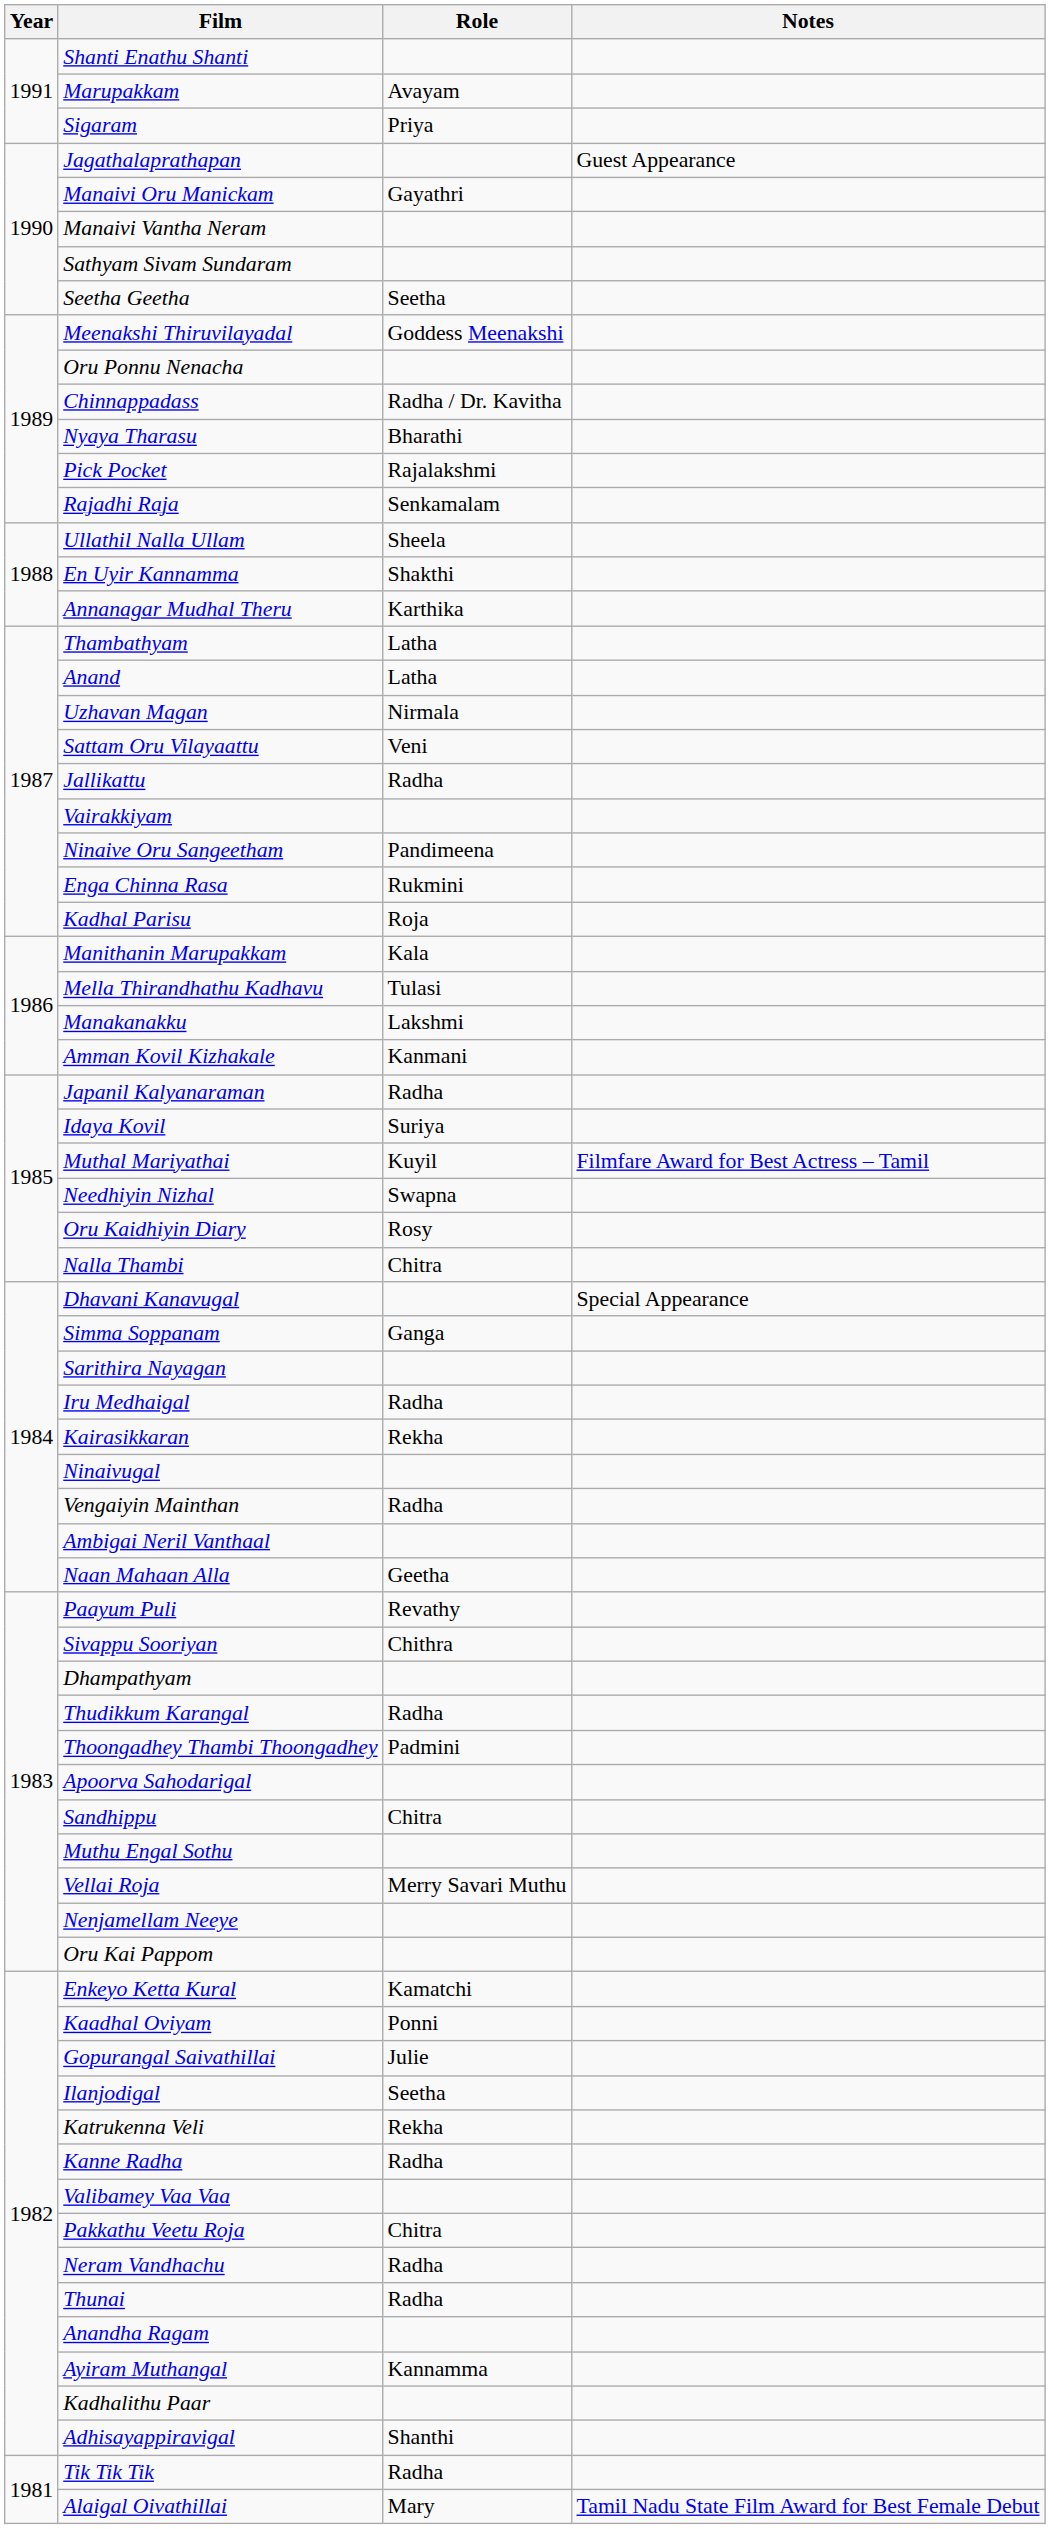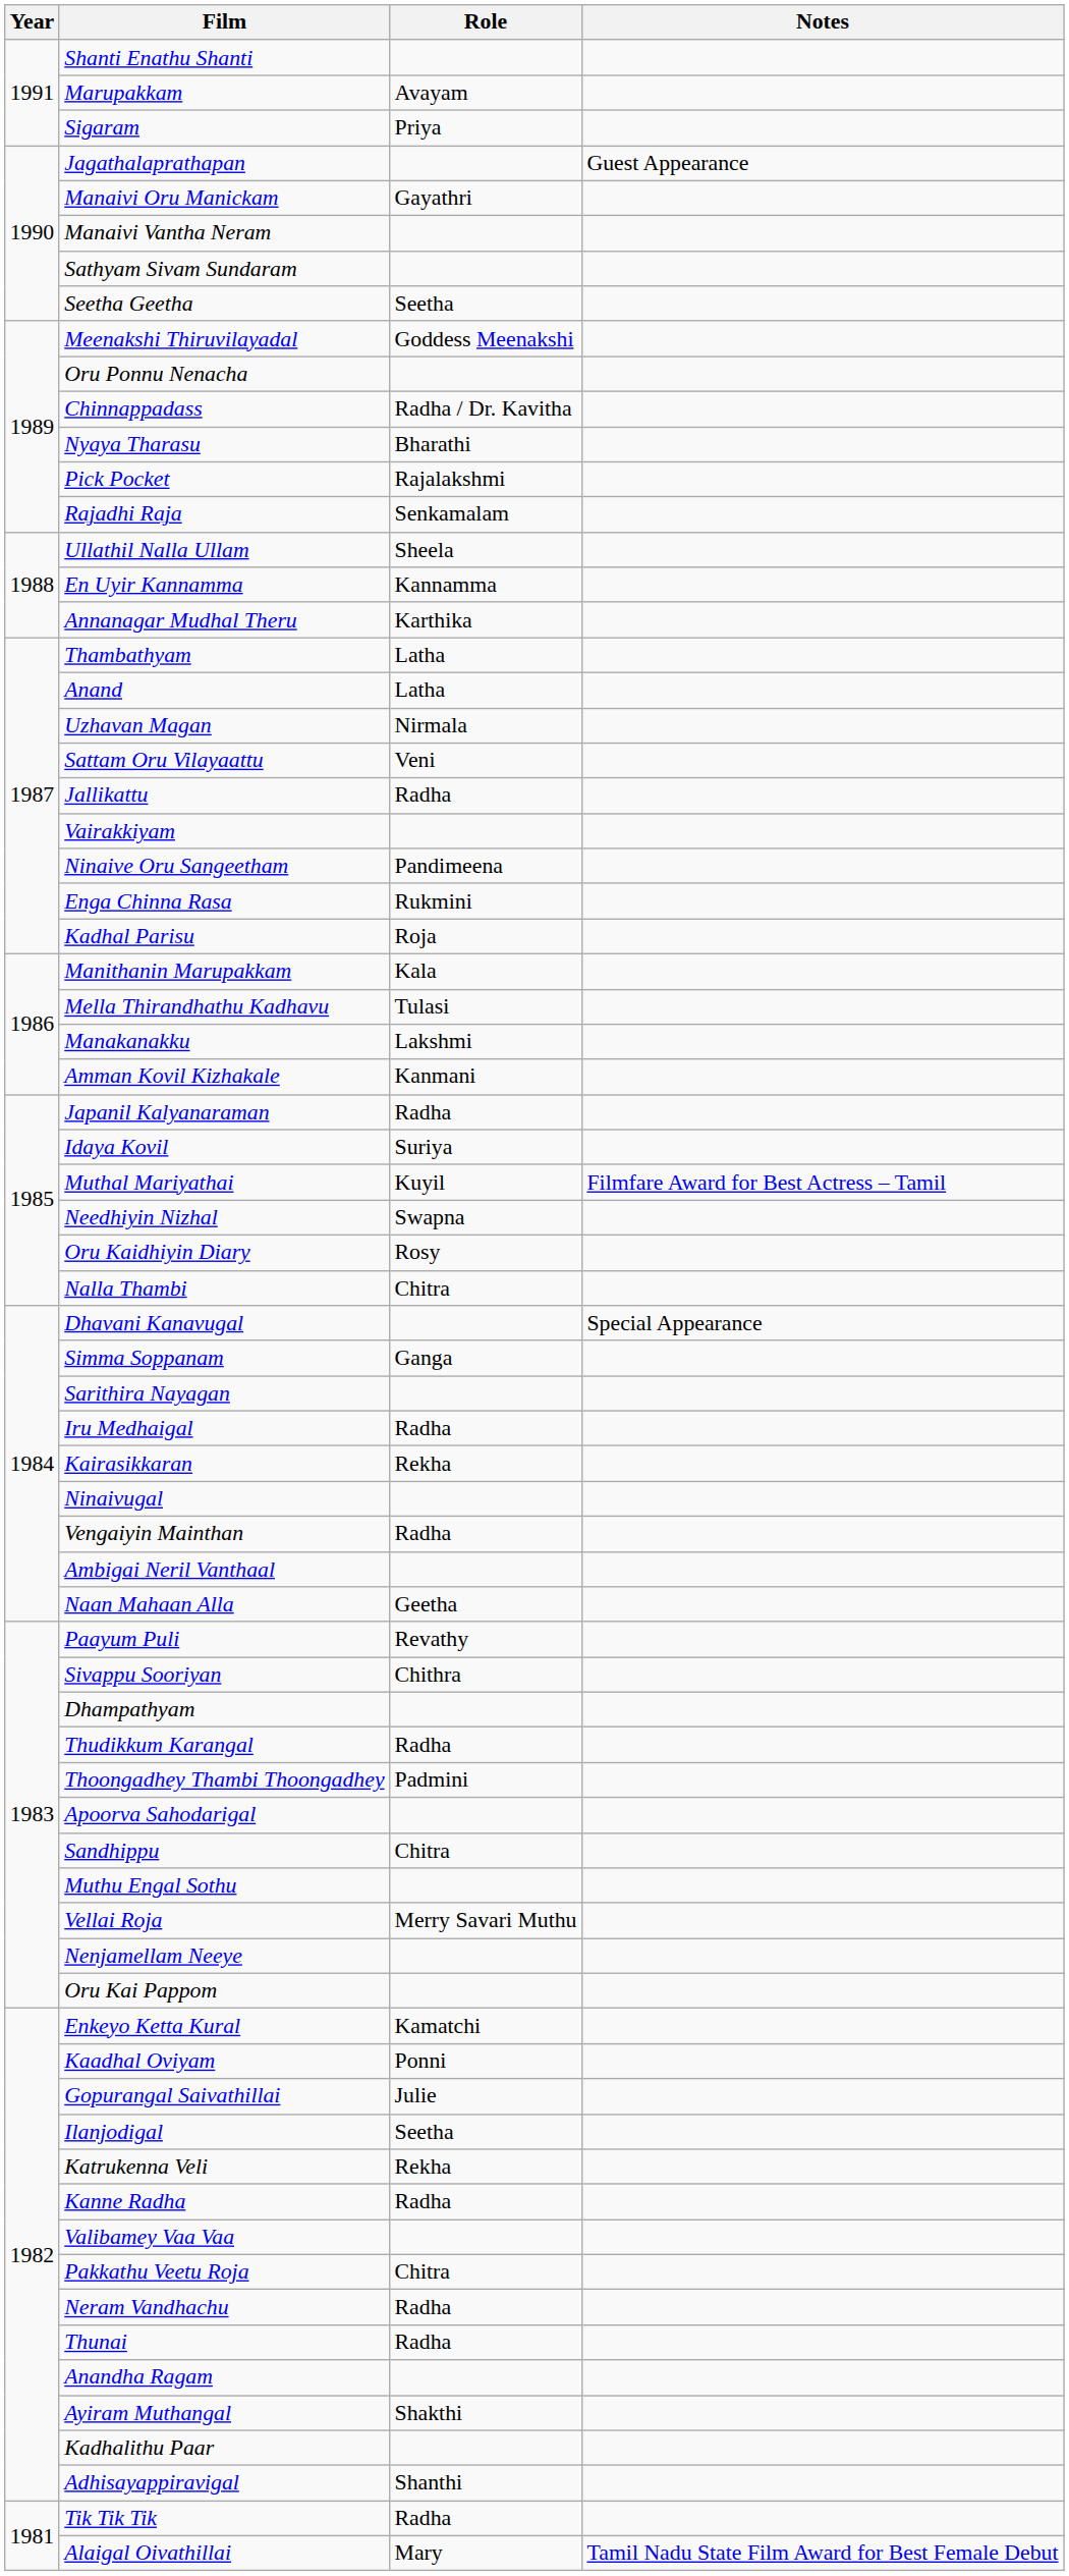En Uyir Kannamma | Role: Shakthi -> Kannamma
Ayiram Muthangal | Role: Kannamma -> Shakthi
